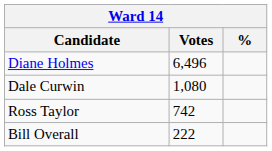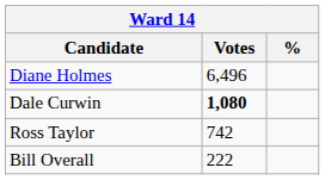Dale Curwin | Votes: normal -> bold
